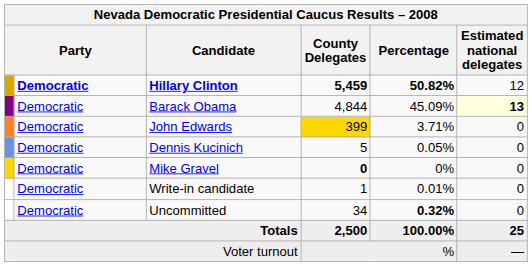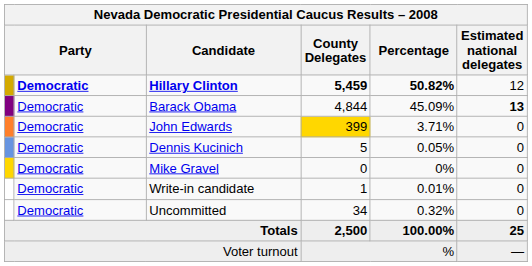Barack Obama | Estimated national delegates: lightyellow background -> no background
Mike Gravel | County Delegates: bold -> normal
Uncommitted | Percentage: bold -> normal
